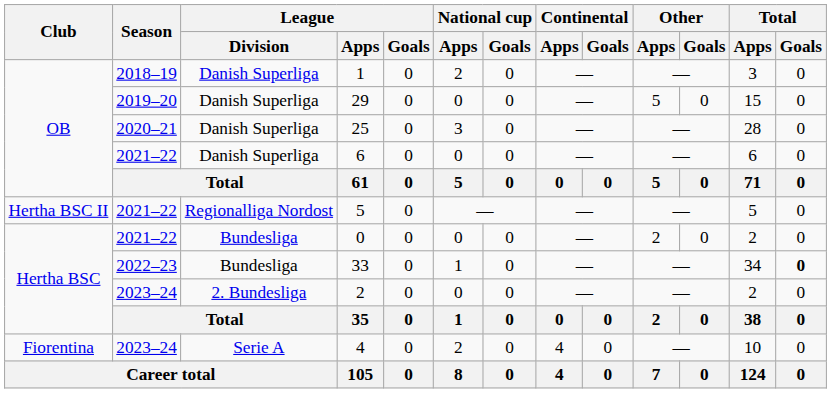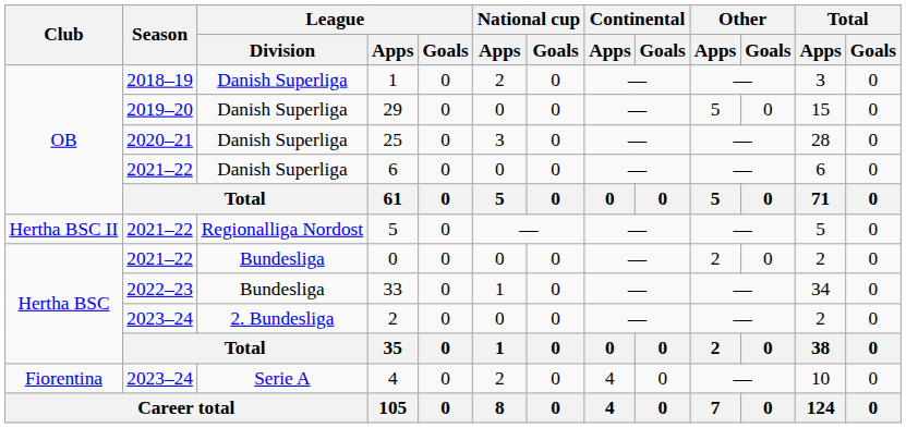33 | Total / Goals: bold -> normal
